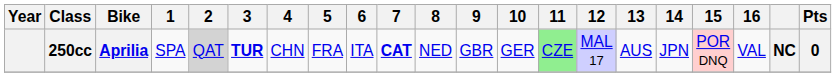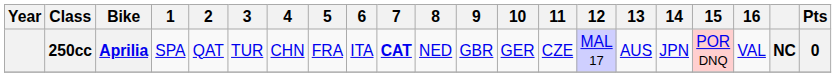250cc | 2: lightgrey background -> no background
250cc | 3: bold -> normal
250cc | 11: lightgreen background -> no background
